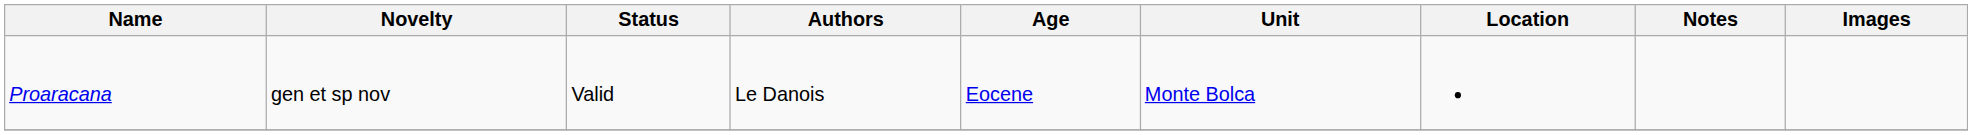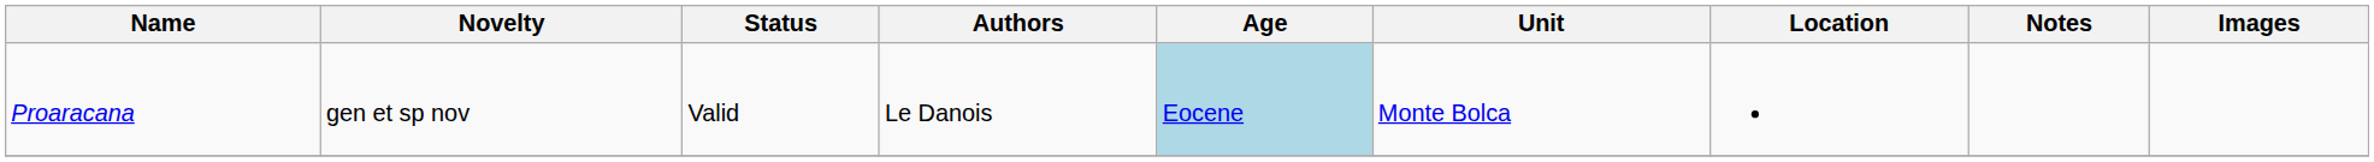Proaracana | Age: no background -> lightblue background
